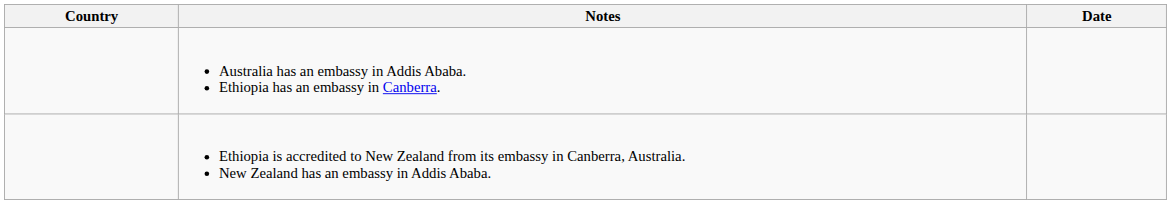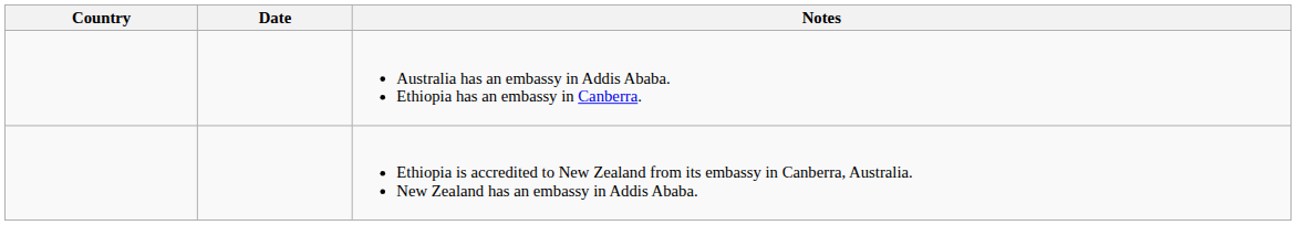columns swapped: Date <-> Notes
